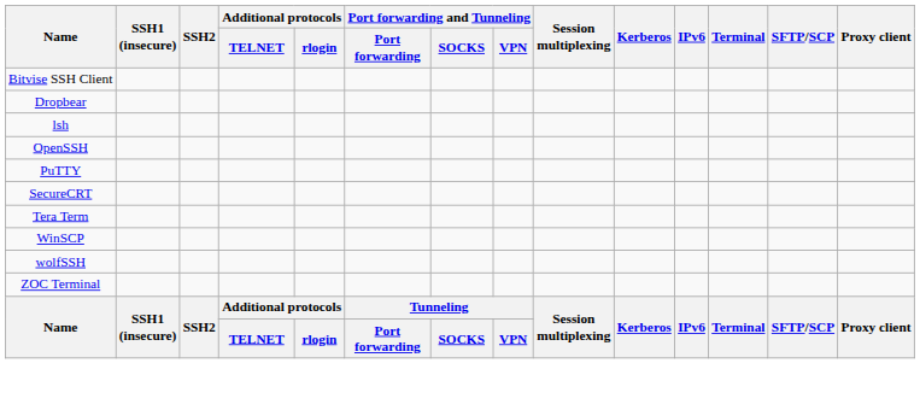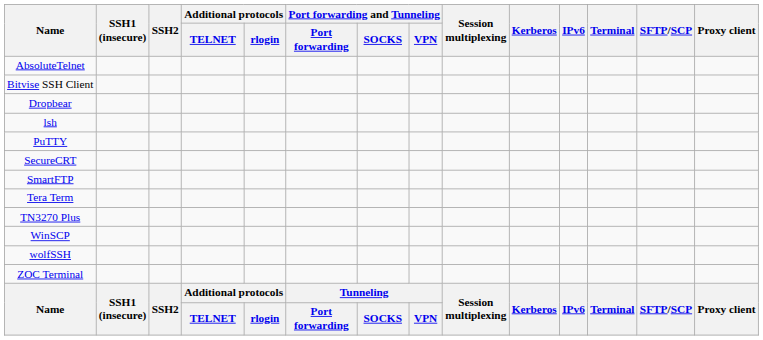+ row: AbsoluteTelnet
- row: OpenSSH
+ row: SmartFTP
+ row: TN3270 Plus
